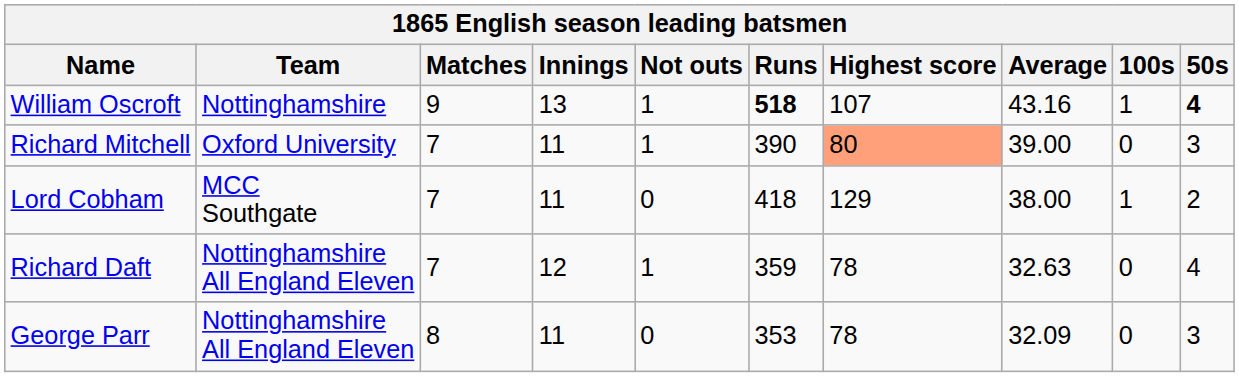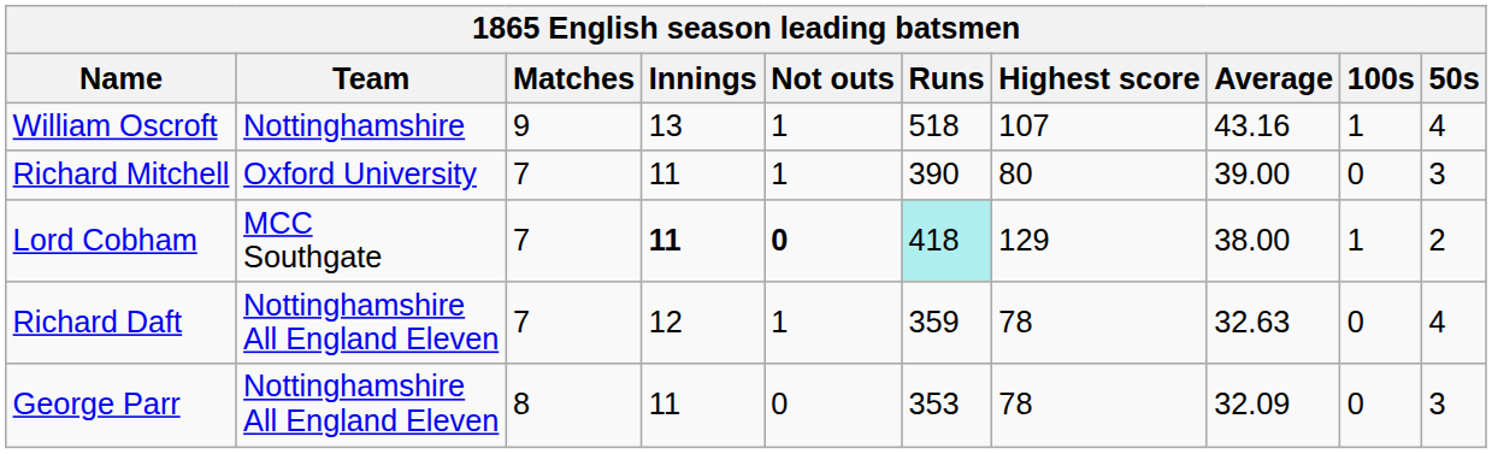William Oscroft | Runs: bold -> normal
William Oscroft | 50s: bold -> normal
Richard Mitchell | Highest score: lightsalmon background -> no background
Lord Cobham | Innings: normal -> bold
Lord Cobham | Not outs: normal -> bold
Lord Cobham | Runs: no background -> paleturquoise background
